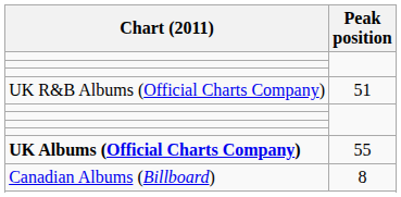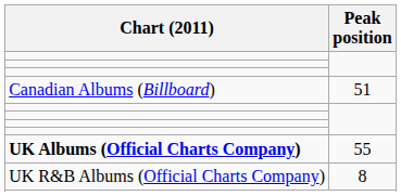row 5 | Chart (2011): UK R&B Albums (Official Charts Company) -> Canadian Albums (Billboard)
row 11 | Chart (2011): Canadian Albums (Billboard) -> UK R&B Albums (Official Charts Company)
